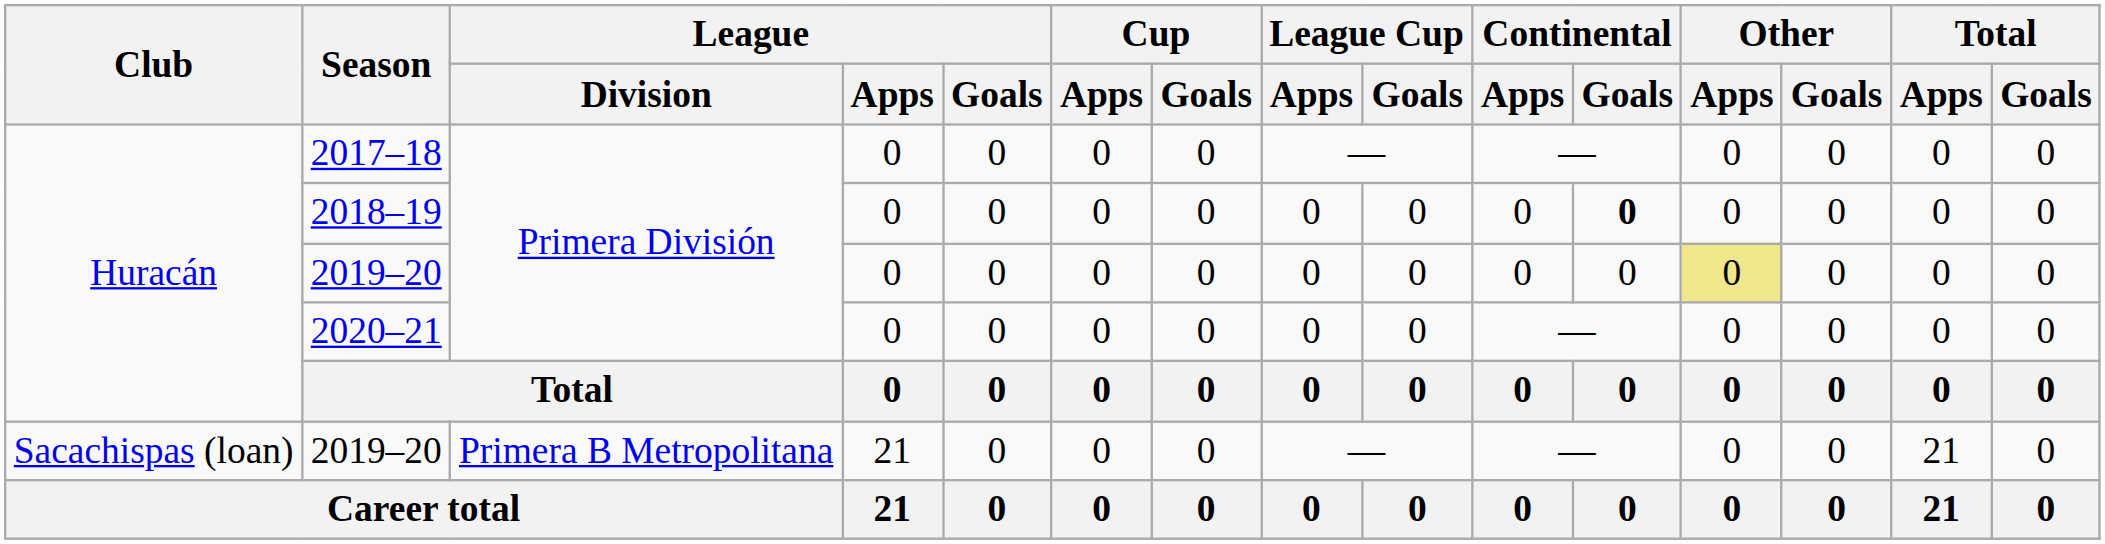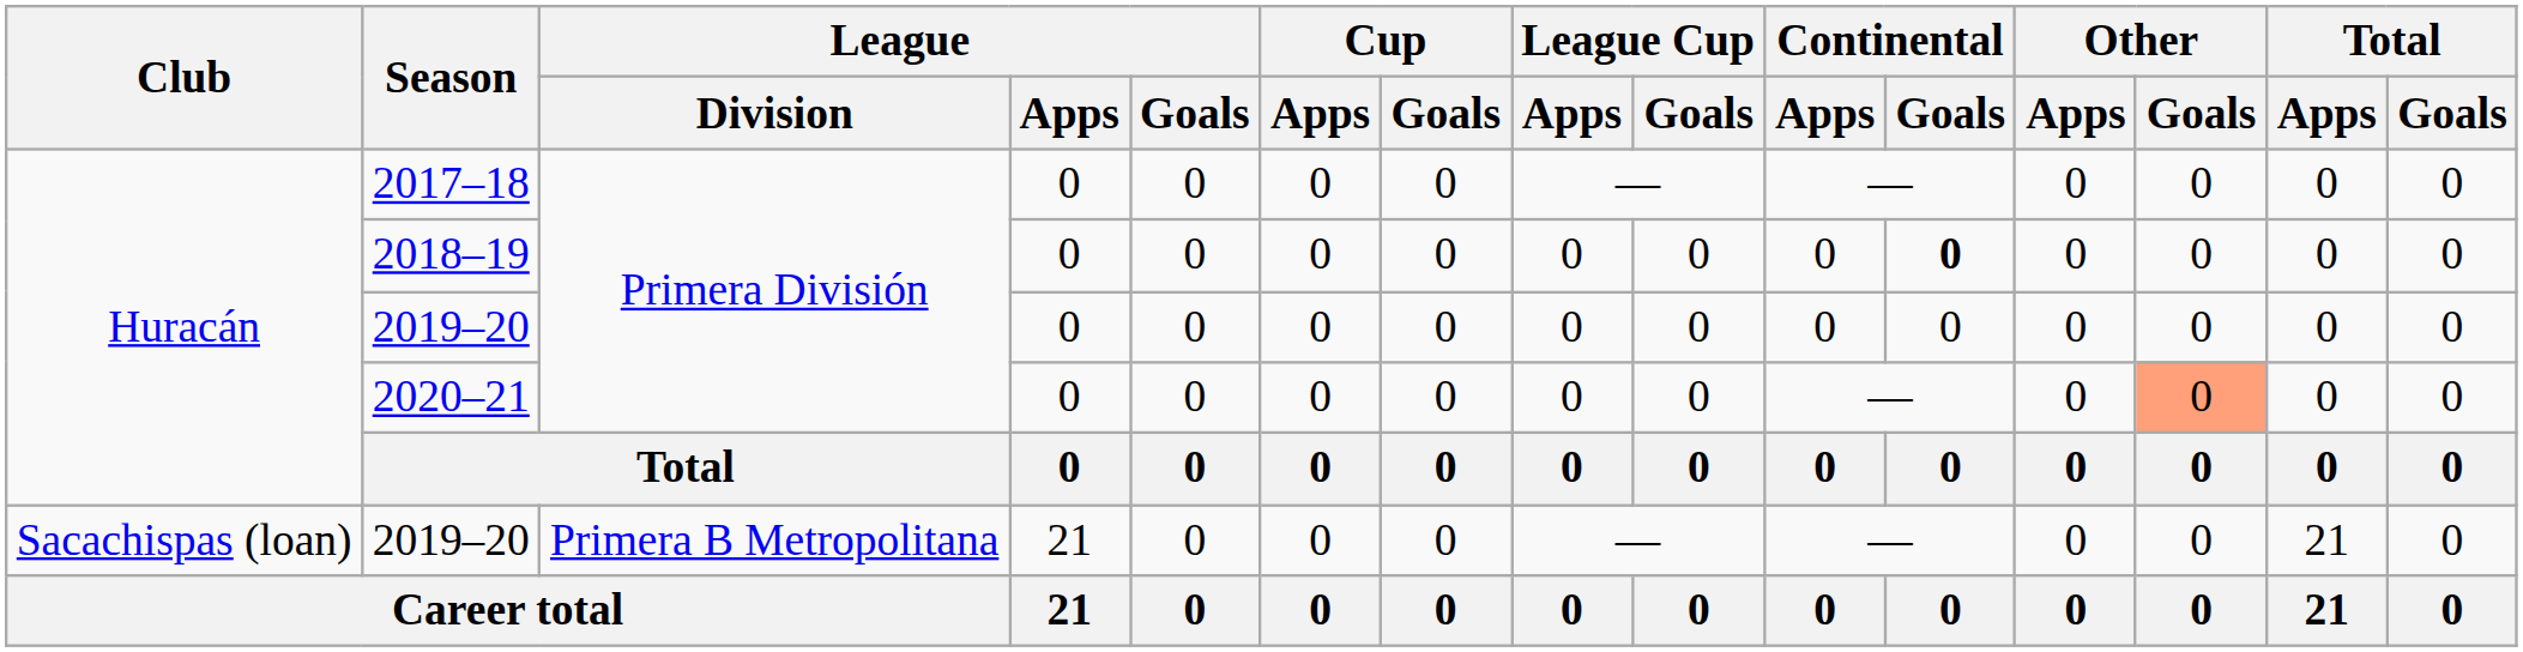Huracán / 2019–20 | Other / Apps: khaki background -> no background
2020–21 | Other / Goals: no background -> lightsalmon background
